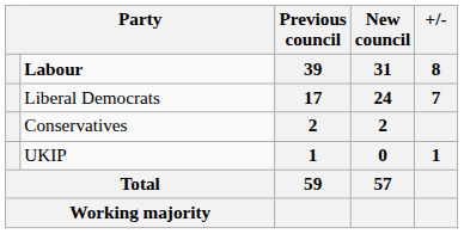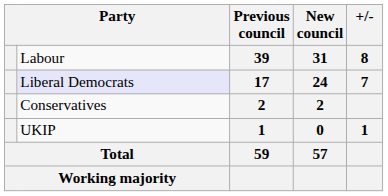Labour | column 2: bold -> normal
Liberal Democrats | column 2: no background -> lavender background
